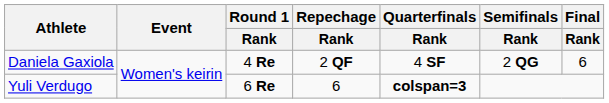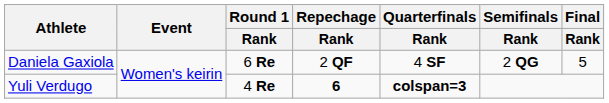Daniela Gaxiola | Round 1 / Rank: 4 Re -> 6 Re
Daniela Gaxiola | Final / Rank: 6 -> 5
Yuli Verdugo | Round 1 / Rank: 6 Re -> 4 Re
Yuli Verdugo | Repechage / Rank: normal -> bold
